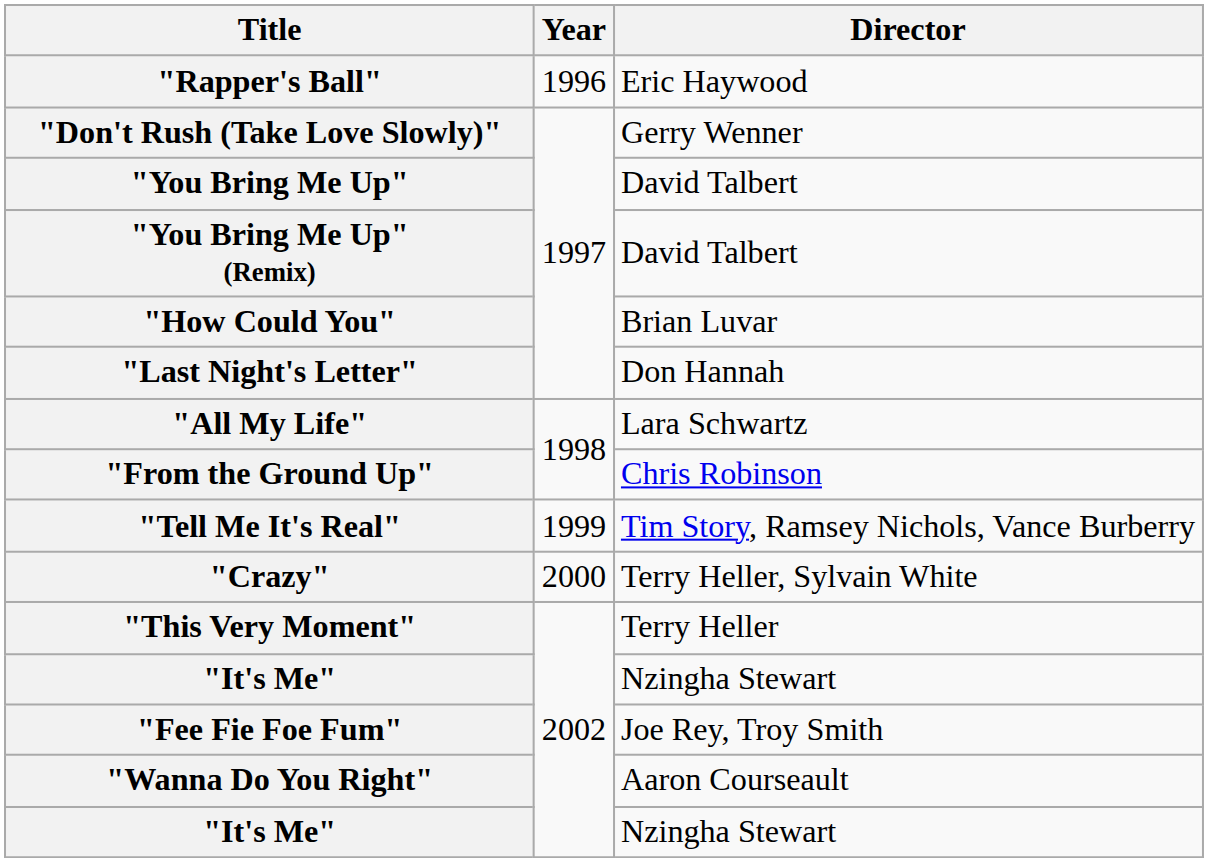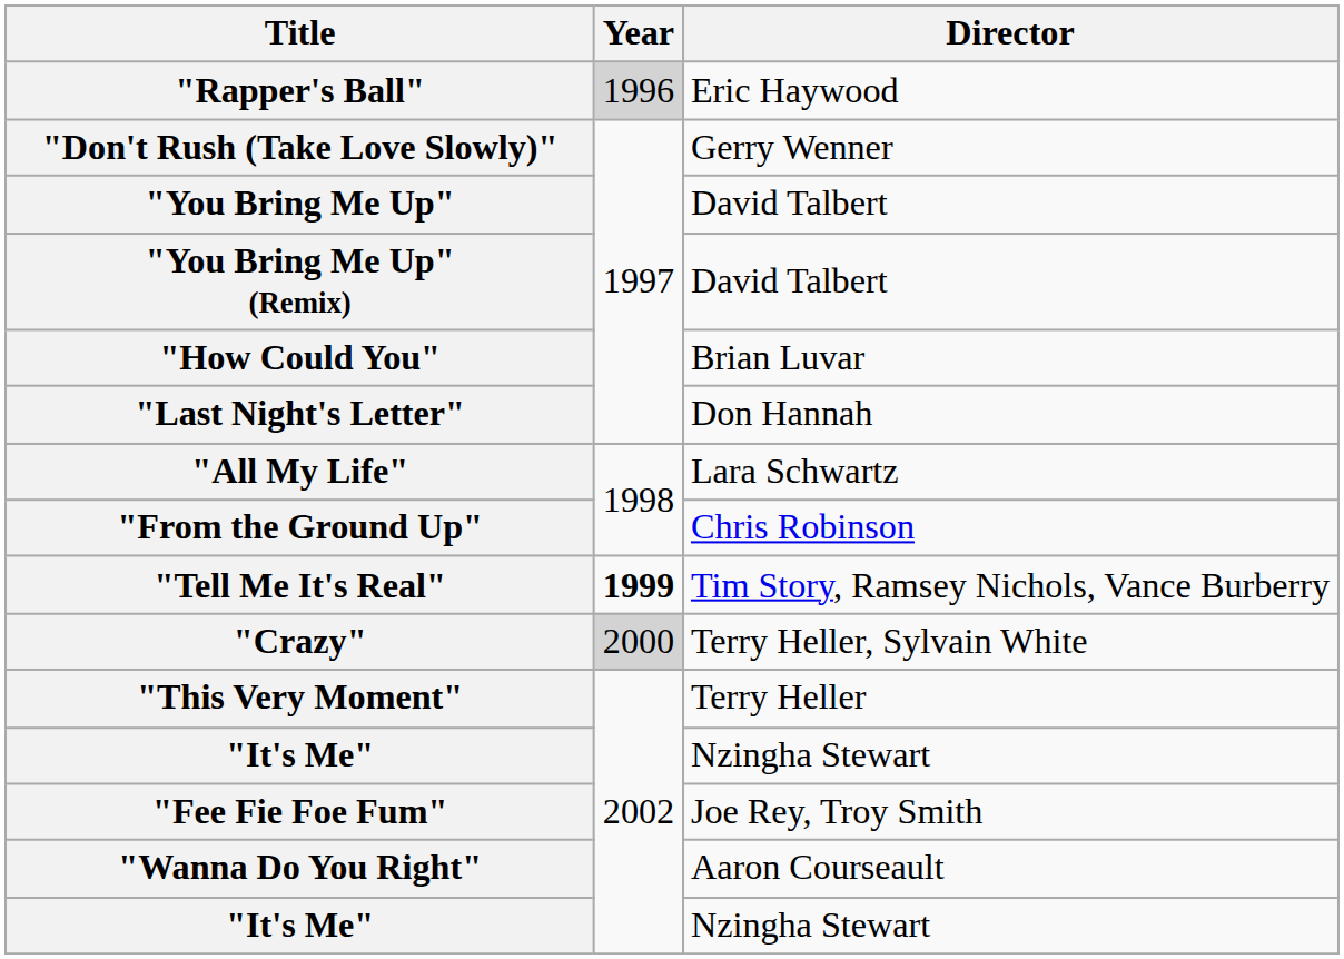"Rapper's Ball" | Year: no background -> lightgrey background
"Tell Me It's Real" | Year: normal -> bold
"Crazy" | Year: no background -> lightgrey background
